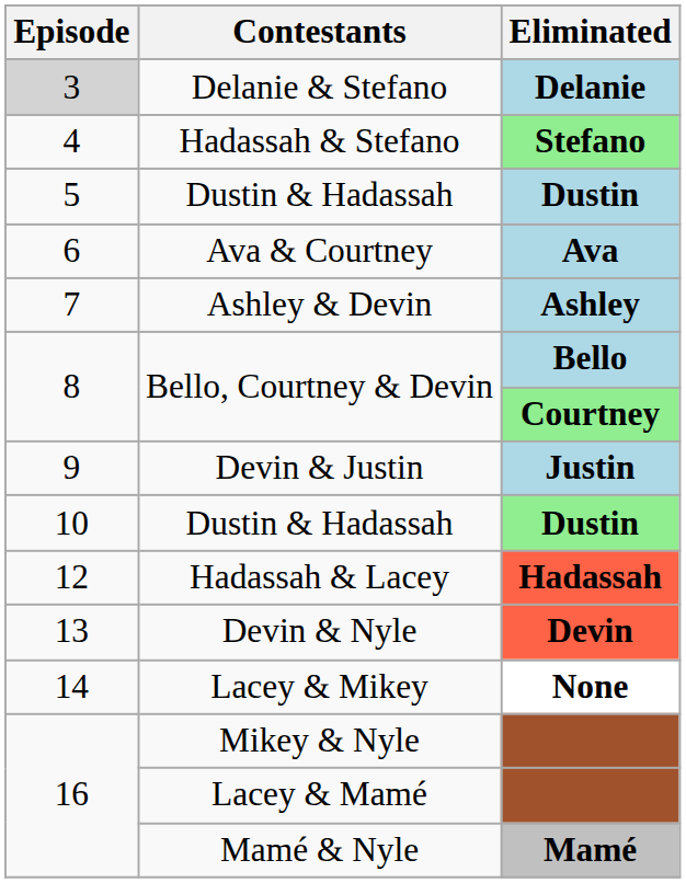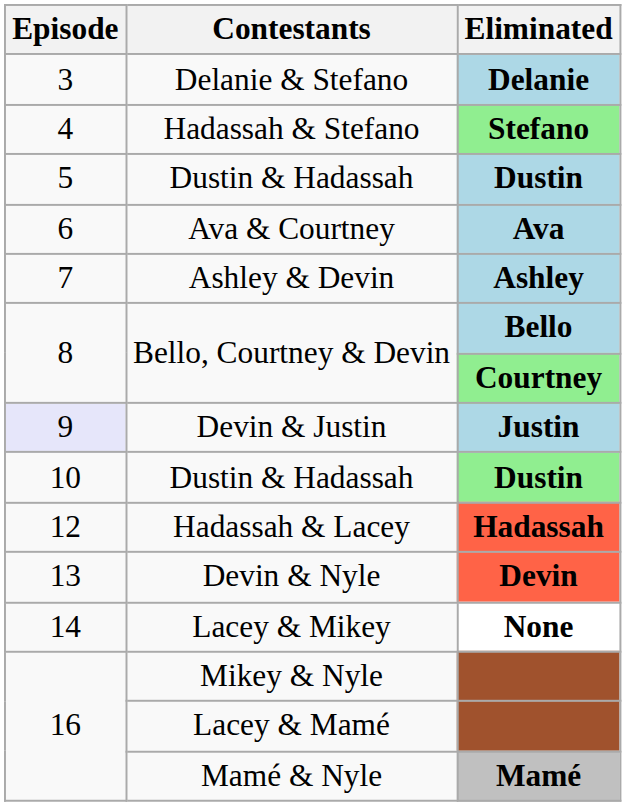Delanie & Stefano | Episode: lightgrey background -> no background
Devin & Justin | Episode: no background -> lavender background
